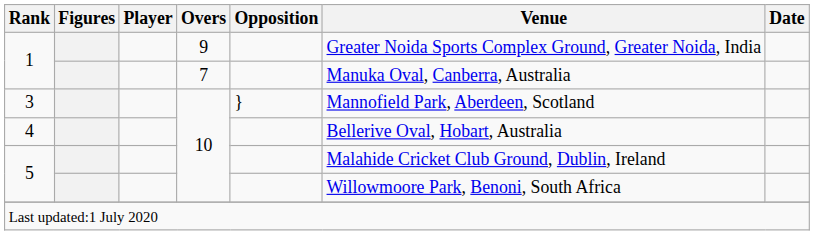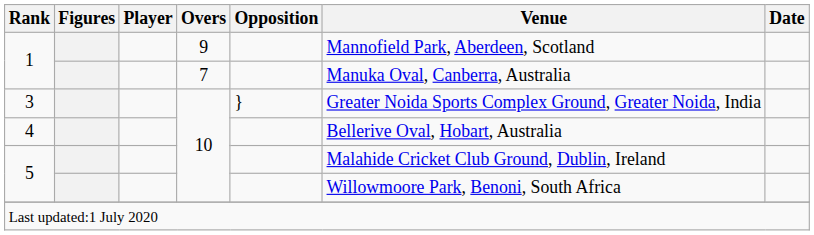1 / 9 | Venue: Greater Noida Sports Complex Ground, Greater Noida, India -> Mannofield Park, Aberdeen, Scotland
3 | Venue: Mannofield Park, Aberdeen, Scotland -> Greater Noida Sports Complex Ground, Greater Noida, India
